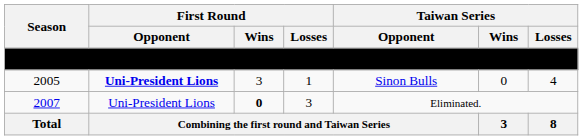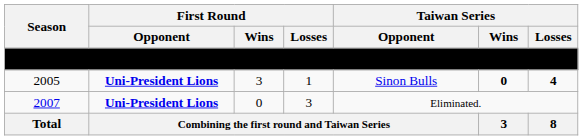2005 | Taiwan Series / Wins: normal -> bold
2005 | Taiwan Series / Losses: normal -> bold
2007 | First Round / Opponent: normal -> bold
2007 | First Round / Wins: bold -> normal
